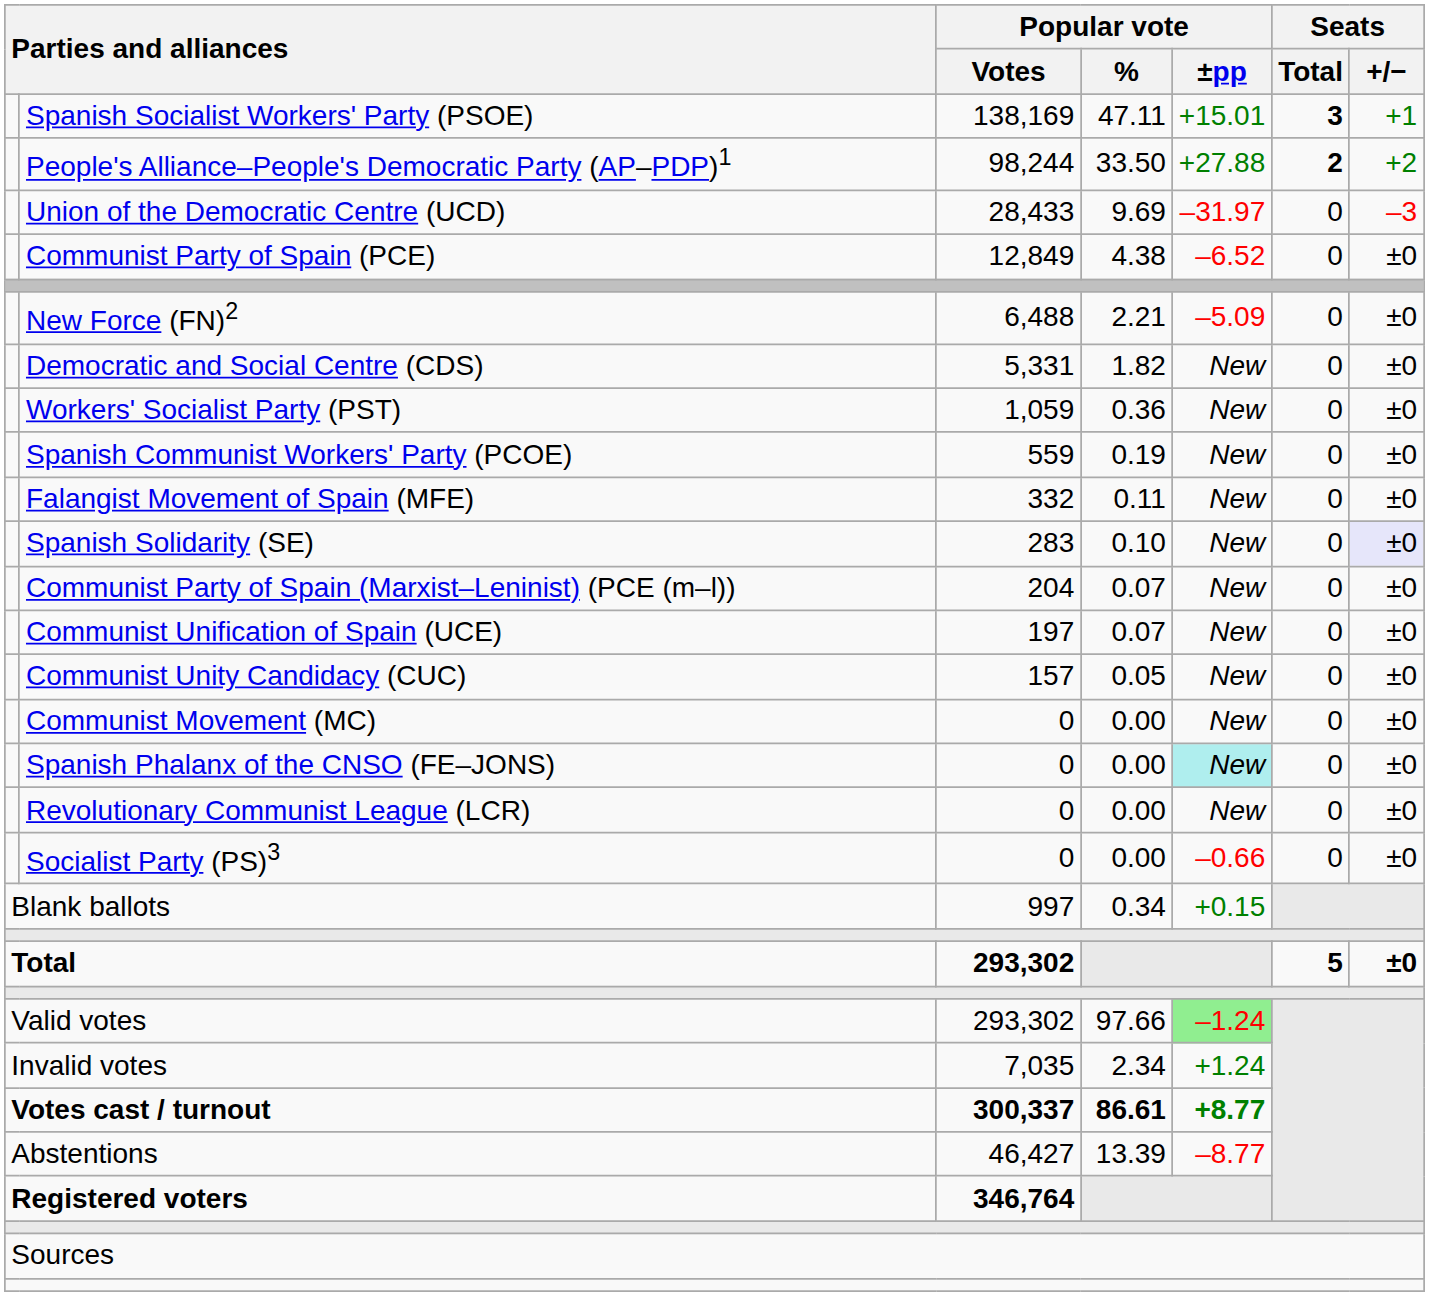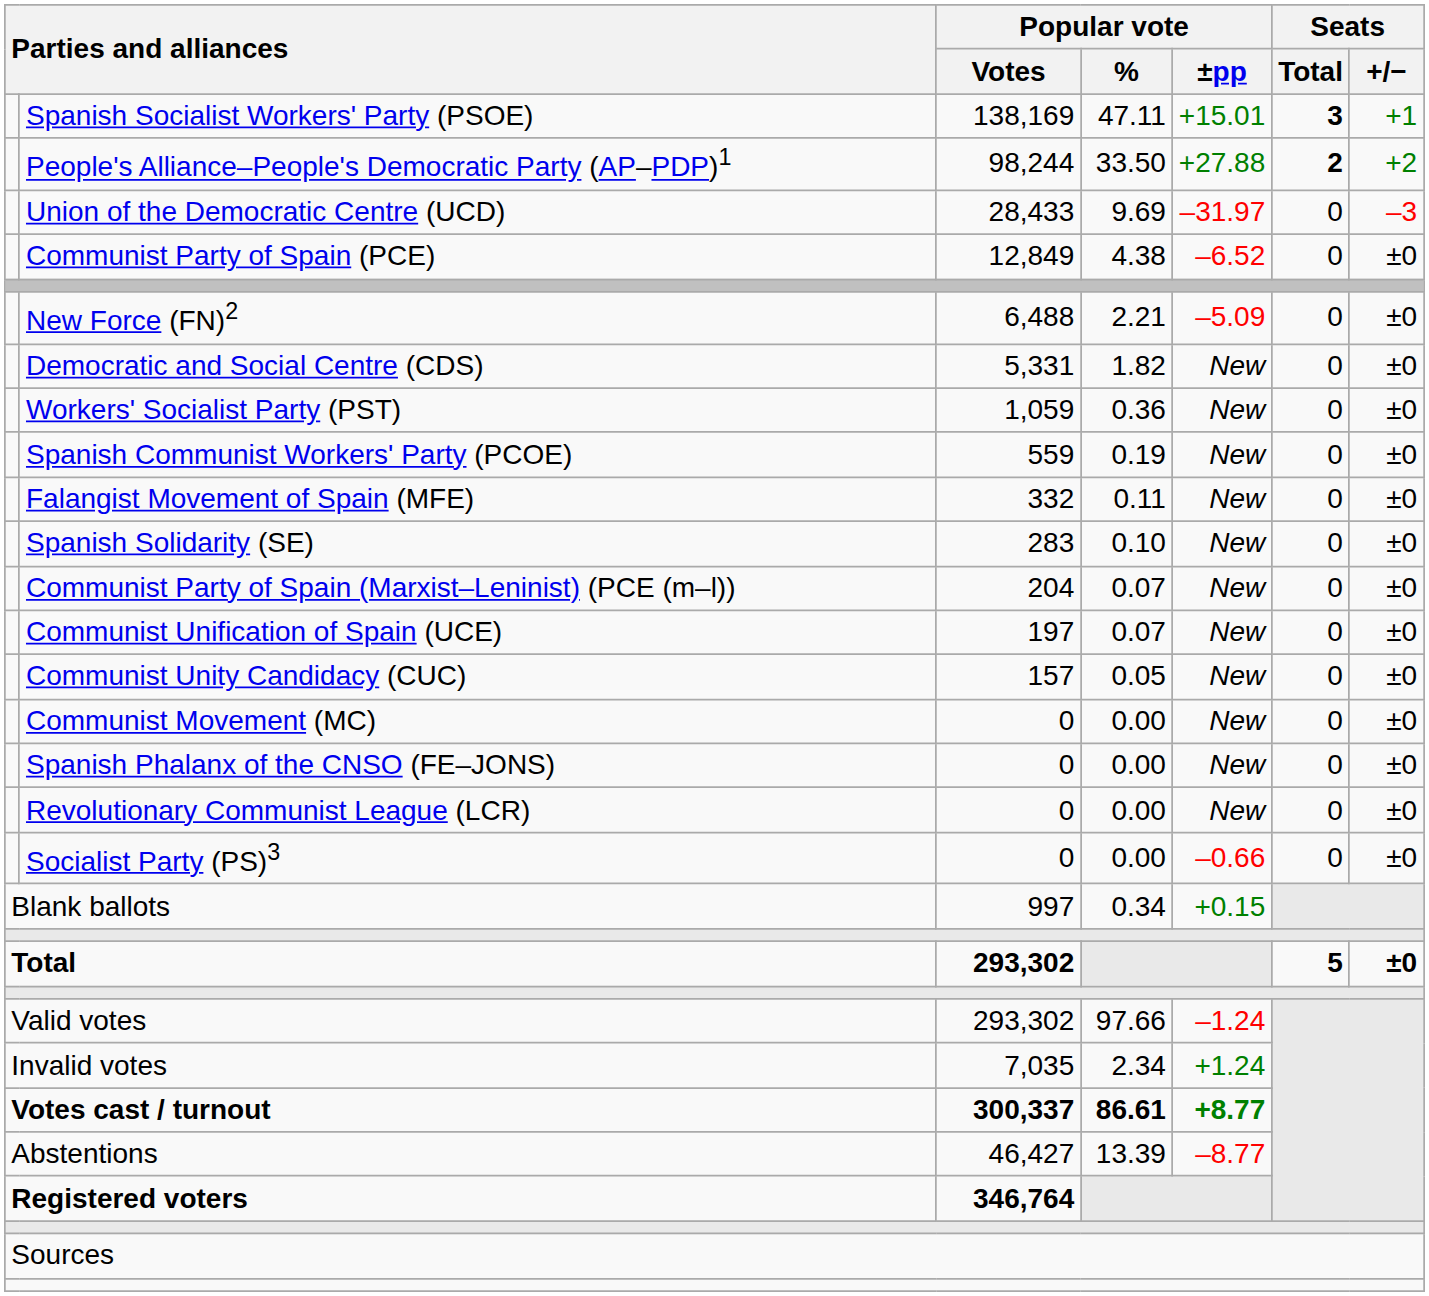Spanish Solidarity (SE) | Seats / +/−: lavender background -> no background
Spanish Phalanx of the CNSO (FE–JONS) | Popular vote / ±pp: paleturquoise background -> no background
Valid votes | Popular vote / ±pp: lightgreen background -> no background
